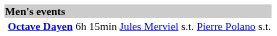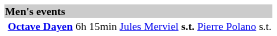Octave Dayen | column 4: normal -> bold
